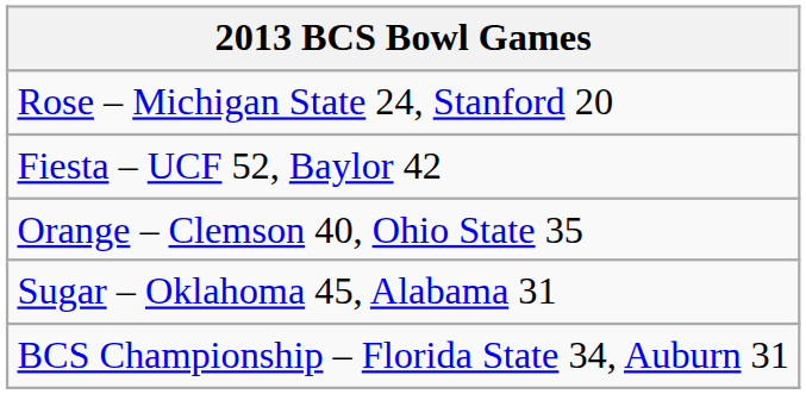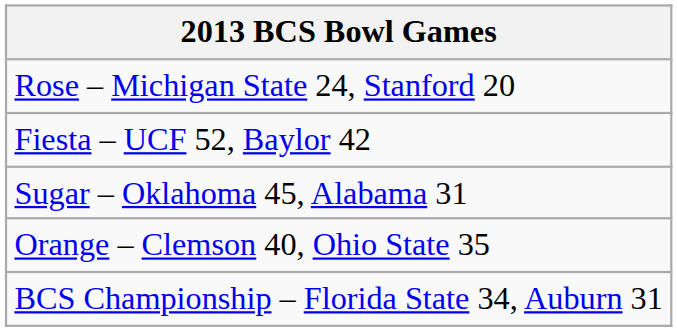row 4 | column 1: Orange – Clemson 40, Ohio State 35 -> Sugar – Oklahoma 45, Alabama 31
row 5 | column 1: Sugar – Oklahoma 45, Alabama 31 -> Orange – Clemson 40, Ohio State 35
